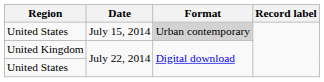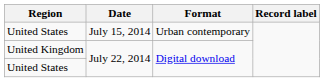United States / July 15, 2014 | Format: lightgrey background -> no background
